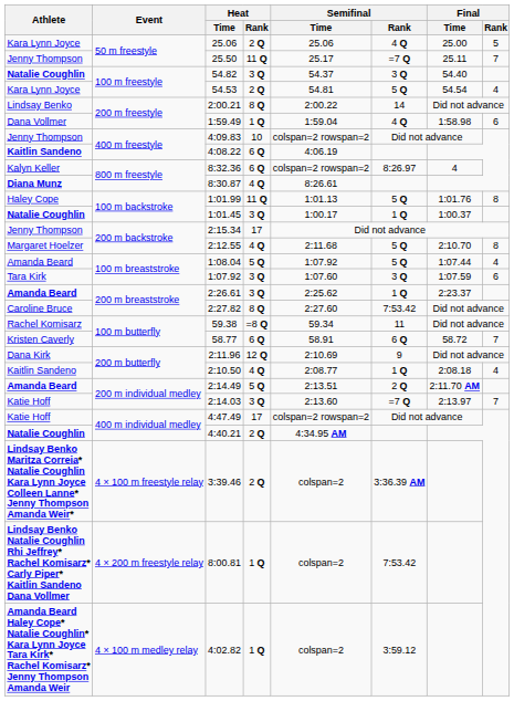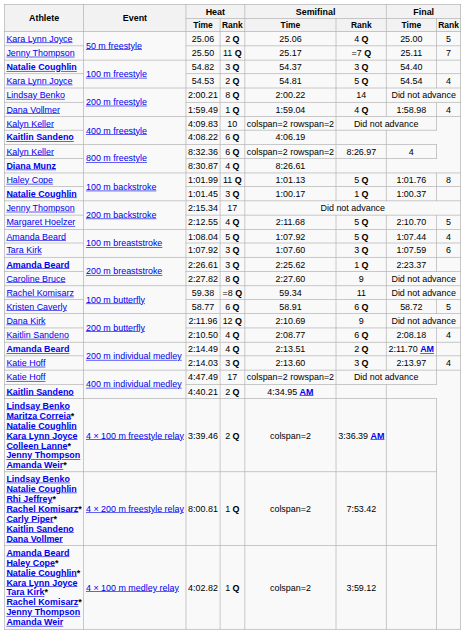1:59.49 | Final / Rank: 6 -> 4
4:09.83 | Athlete: Jenny Thompson -> Kalyn Keller
2:12.55 | Final / Rank: 8 -> 5
2:27.82 | Semifinal / Rank: 7:53.42 -> 9
58.77 | Final / Rank: 7 -> 5
2:10.50 | Semifinal / Rank: 1 Q -> 6 Q
2:14.49 | Heat / Rank: 5 Q -> 4 Q
2:14.03 | Semifinal / Rank: =7 Q -> 3 Q
2:14.03 | Final / Rank: 7 -> 4
4:40.21 | Athlete: Natalie Coughlin -> Kaitlin Sandeno
